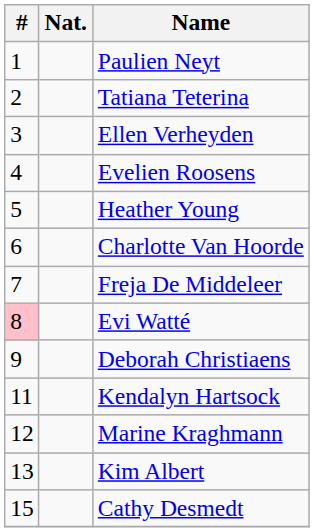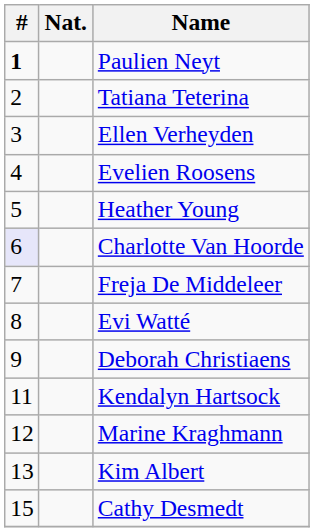Paulien Neyt | #: normal -> bold
Charlotte Van Hoorde | #: no background -> lavender background
Evi Watté | #: pink background -> no background
